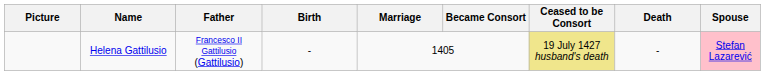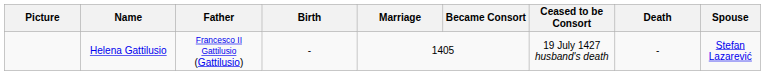Helena Gattilusio | Ceased to be Consort: khaki background -> no background
Helena Gattilusio | Spouse: pink background -> no background
